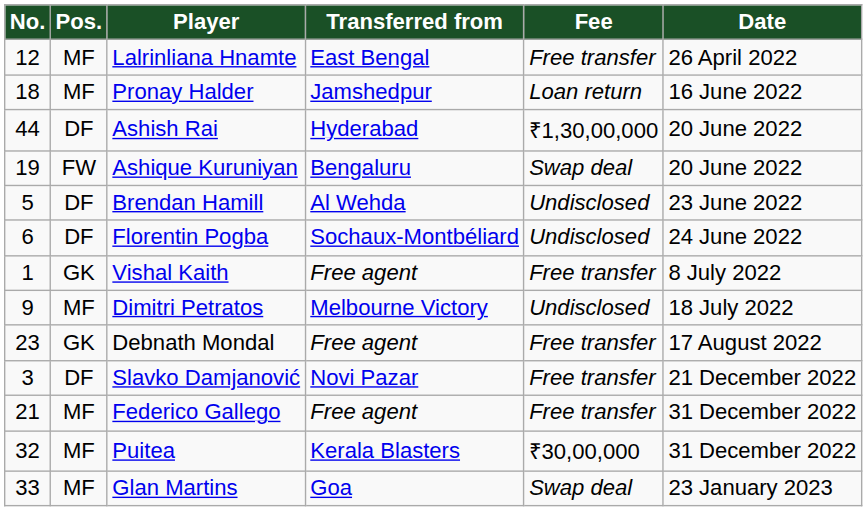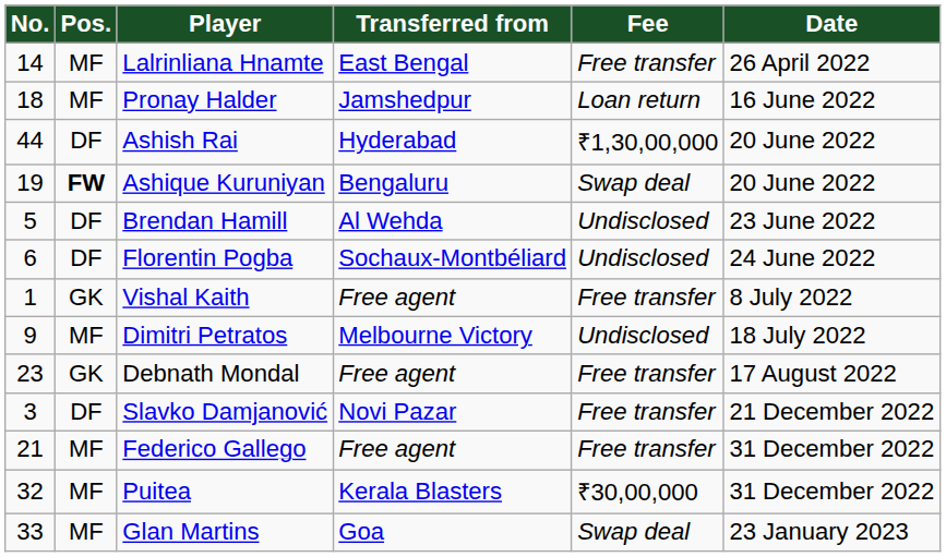Lalrinliana Hnamte | No.: 12 -> 14
Ashique Kuruniyan | Pos.: normal -> bold
